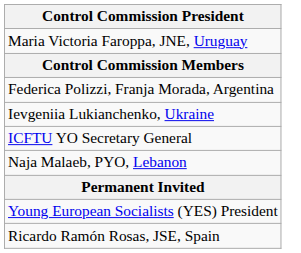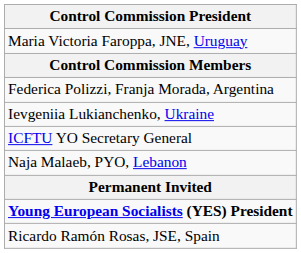row 9 | column 1: normal -> bold
